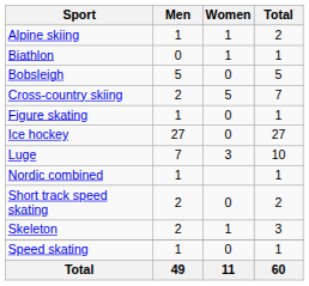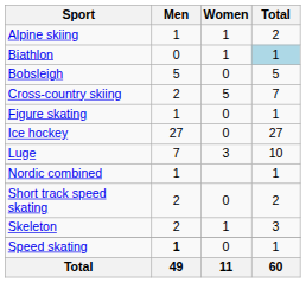Biathlon | Total: no background -> lightblue background
Speed skating | Men: normal -> bold
